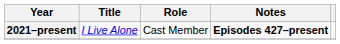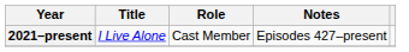2021–present | Notes: bold -> normal
